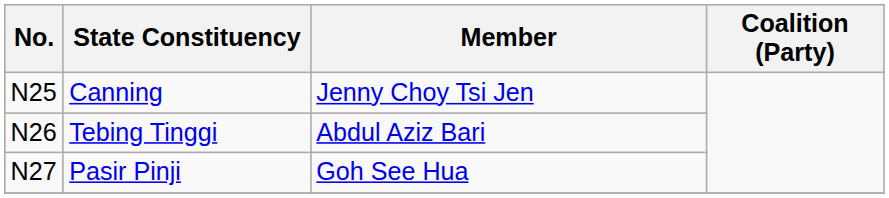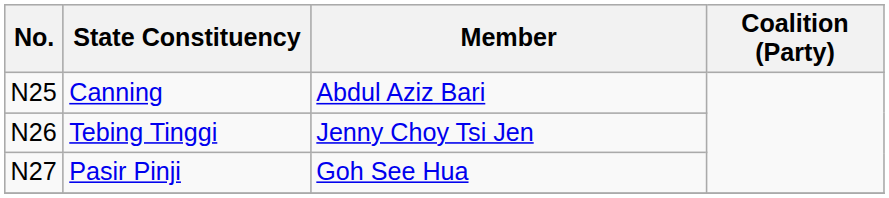Canning | Member: Jenny Choy Tsi Jen -> Abdul Aziz Bari
Tebing Tinggi | Member: Abdul Aziz Bari -> Jenny Choy Tsi Jen
